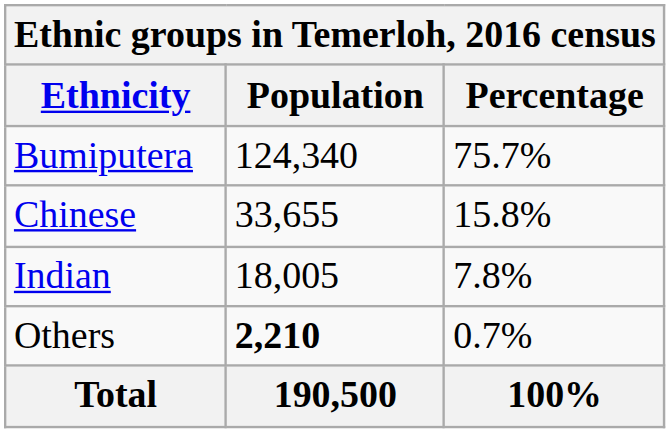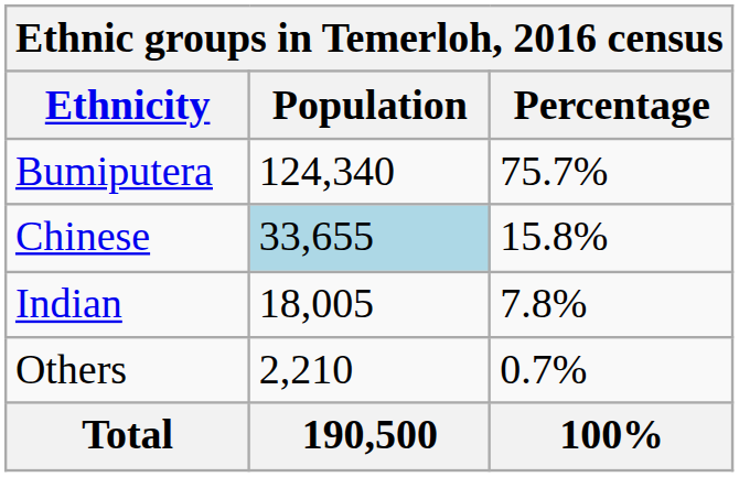Chinese | Population: no background -> lightblue background
Others | Population: bold -> normal
